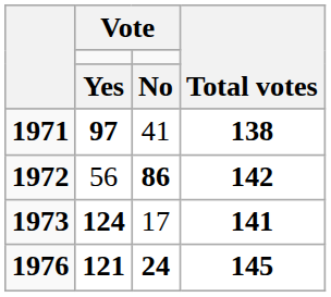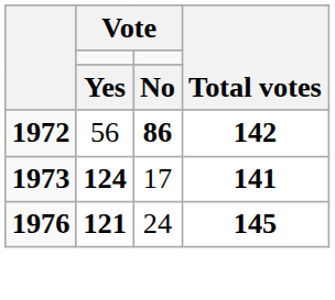- row: 1971 | 97 | 41 | 138
1976 | column 3: bold -> normal
